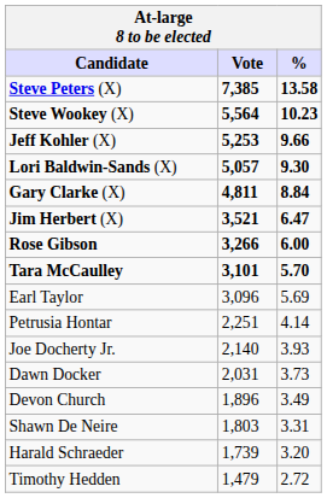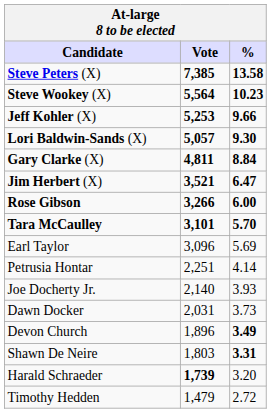Devon Church | %: normal -> bold
Shawn De Neire | %: normal -> bold
Harald Schraeder | Vote: normal -> bold
